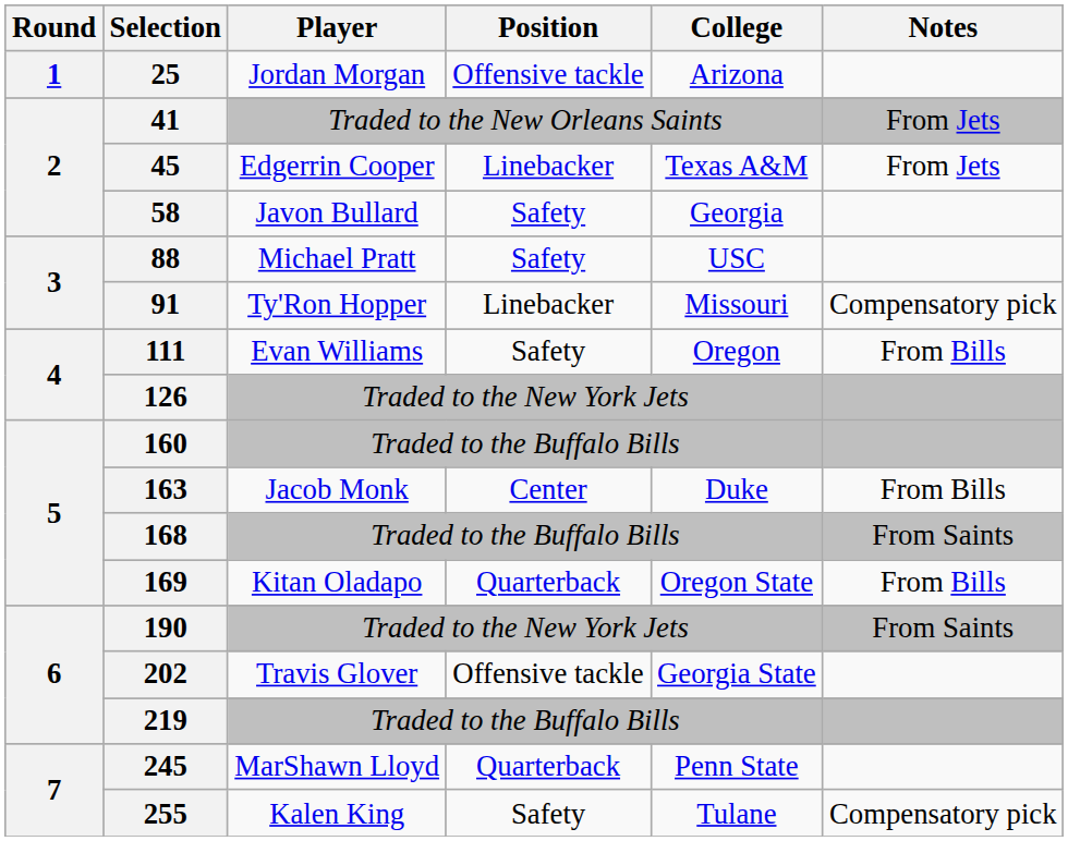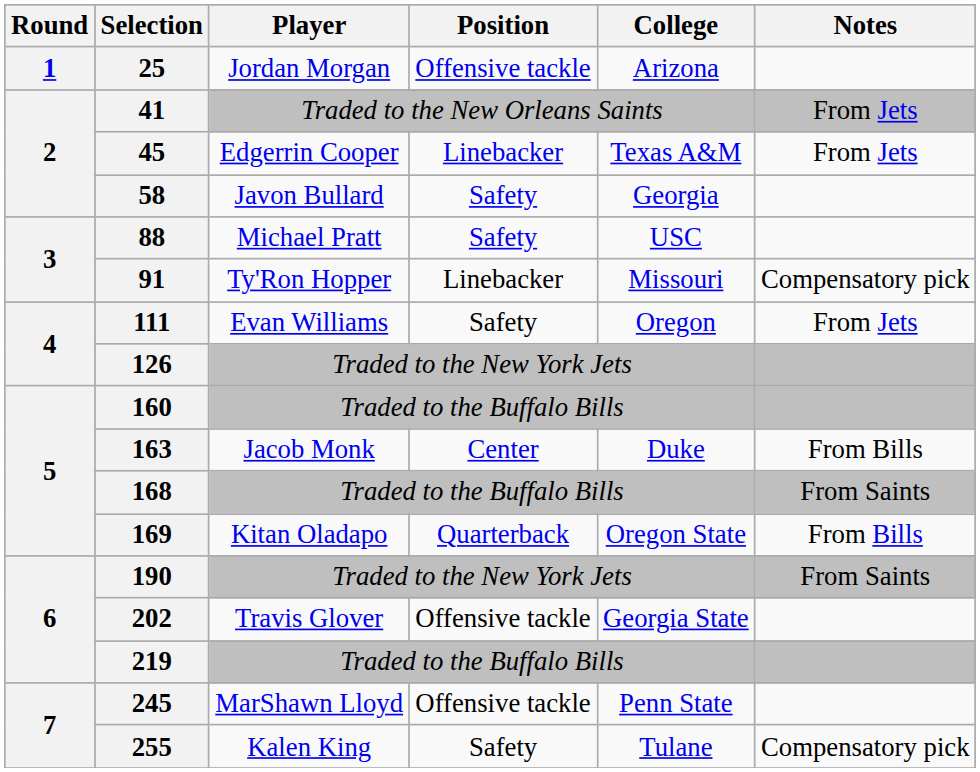111 | Notes: From Bills -> From Jets
245 | Position: Quarterback -> Offensive tackle
